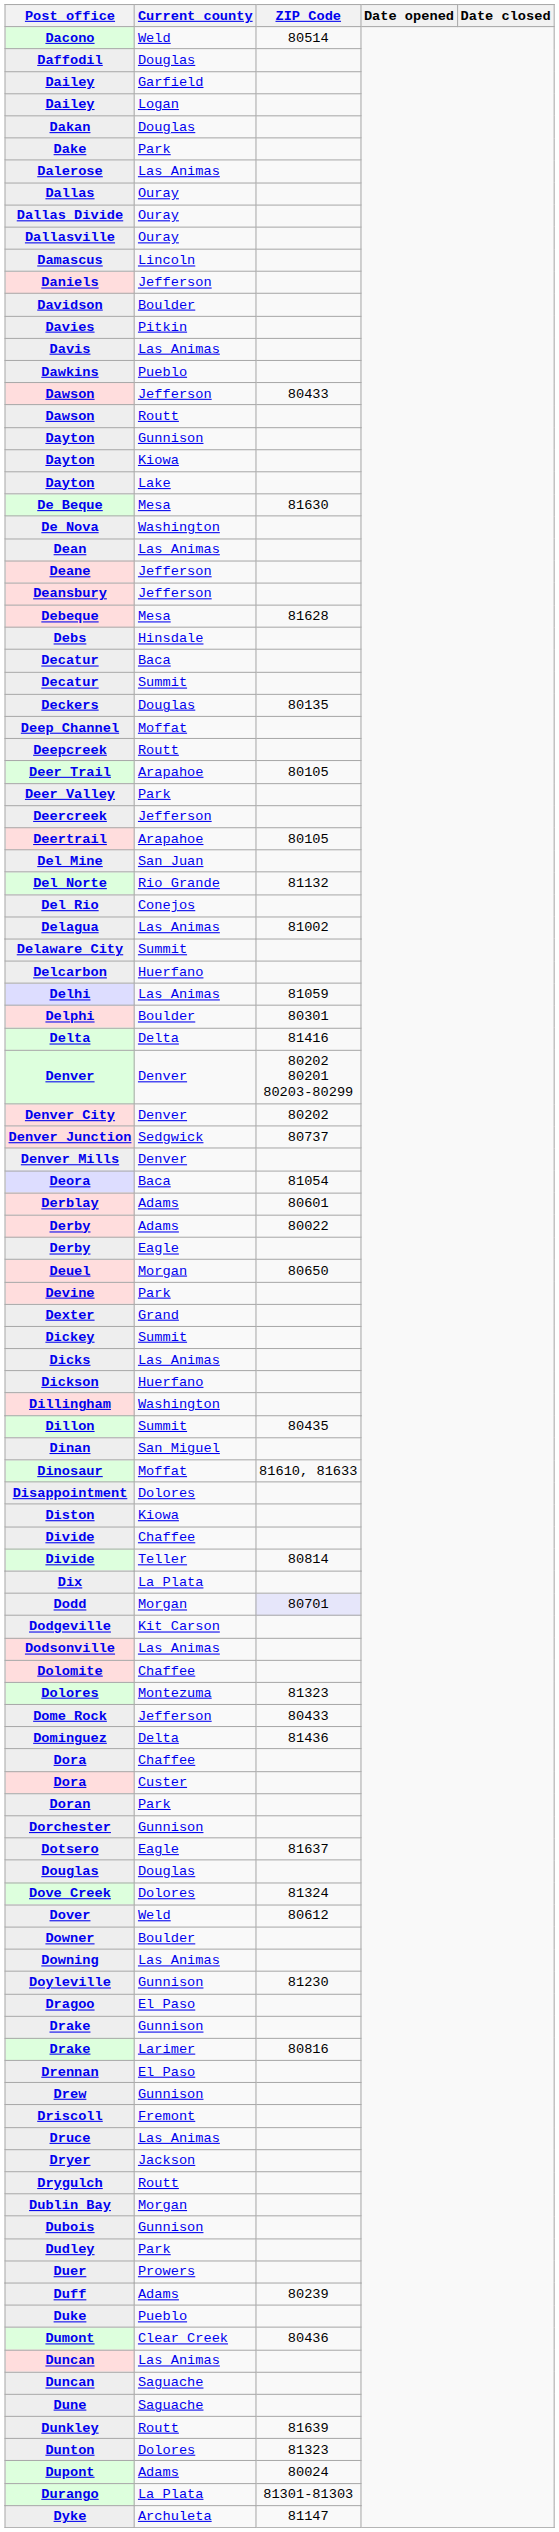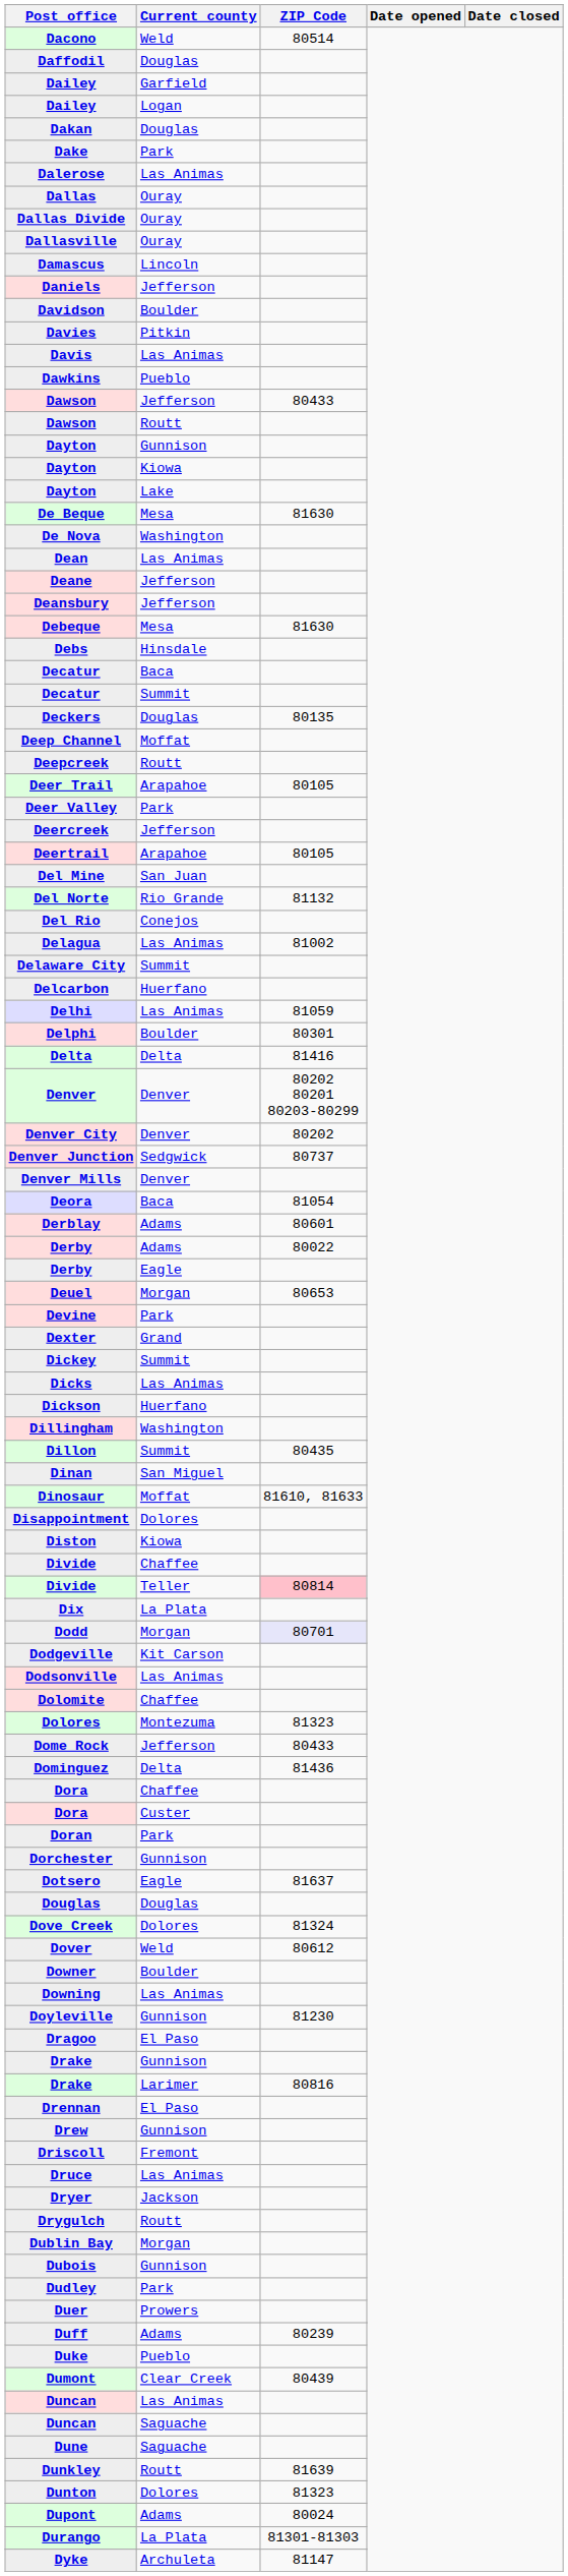Debeque | ZIP Code: 81628 -> 81630
Deuel | ZIP Code: 80650 -> 80653
Divide / Teller | ZIP Code: no background -> pink background
Dumont | ZIP Code: 80436 -> 80439
